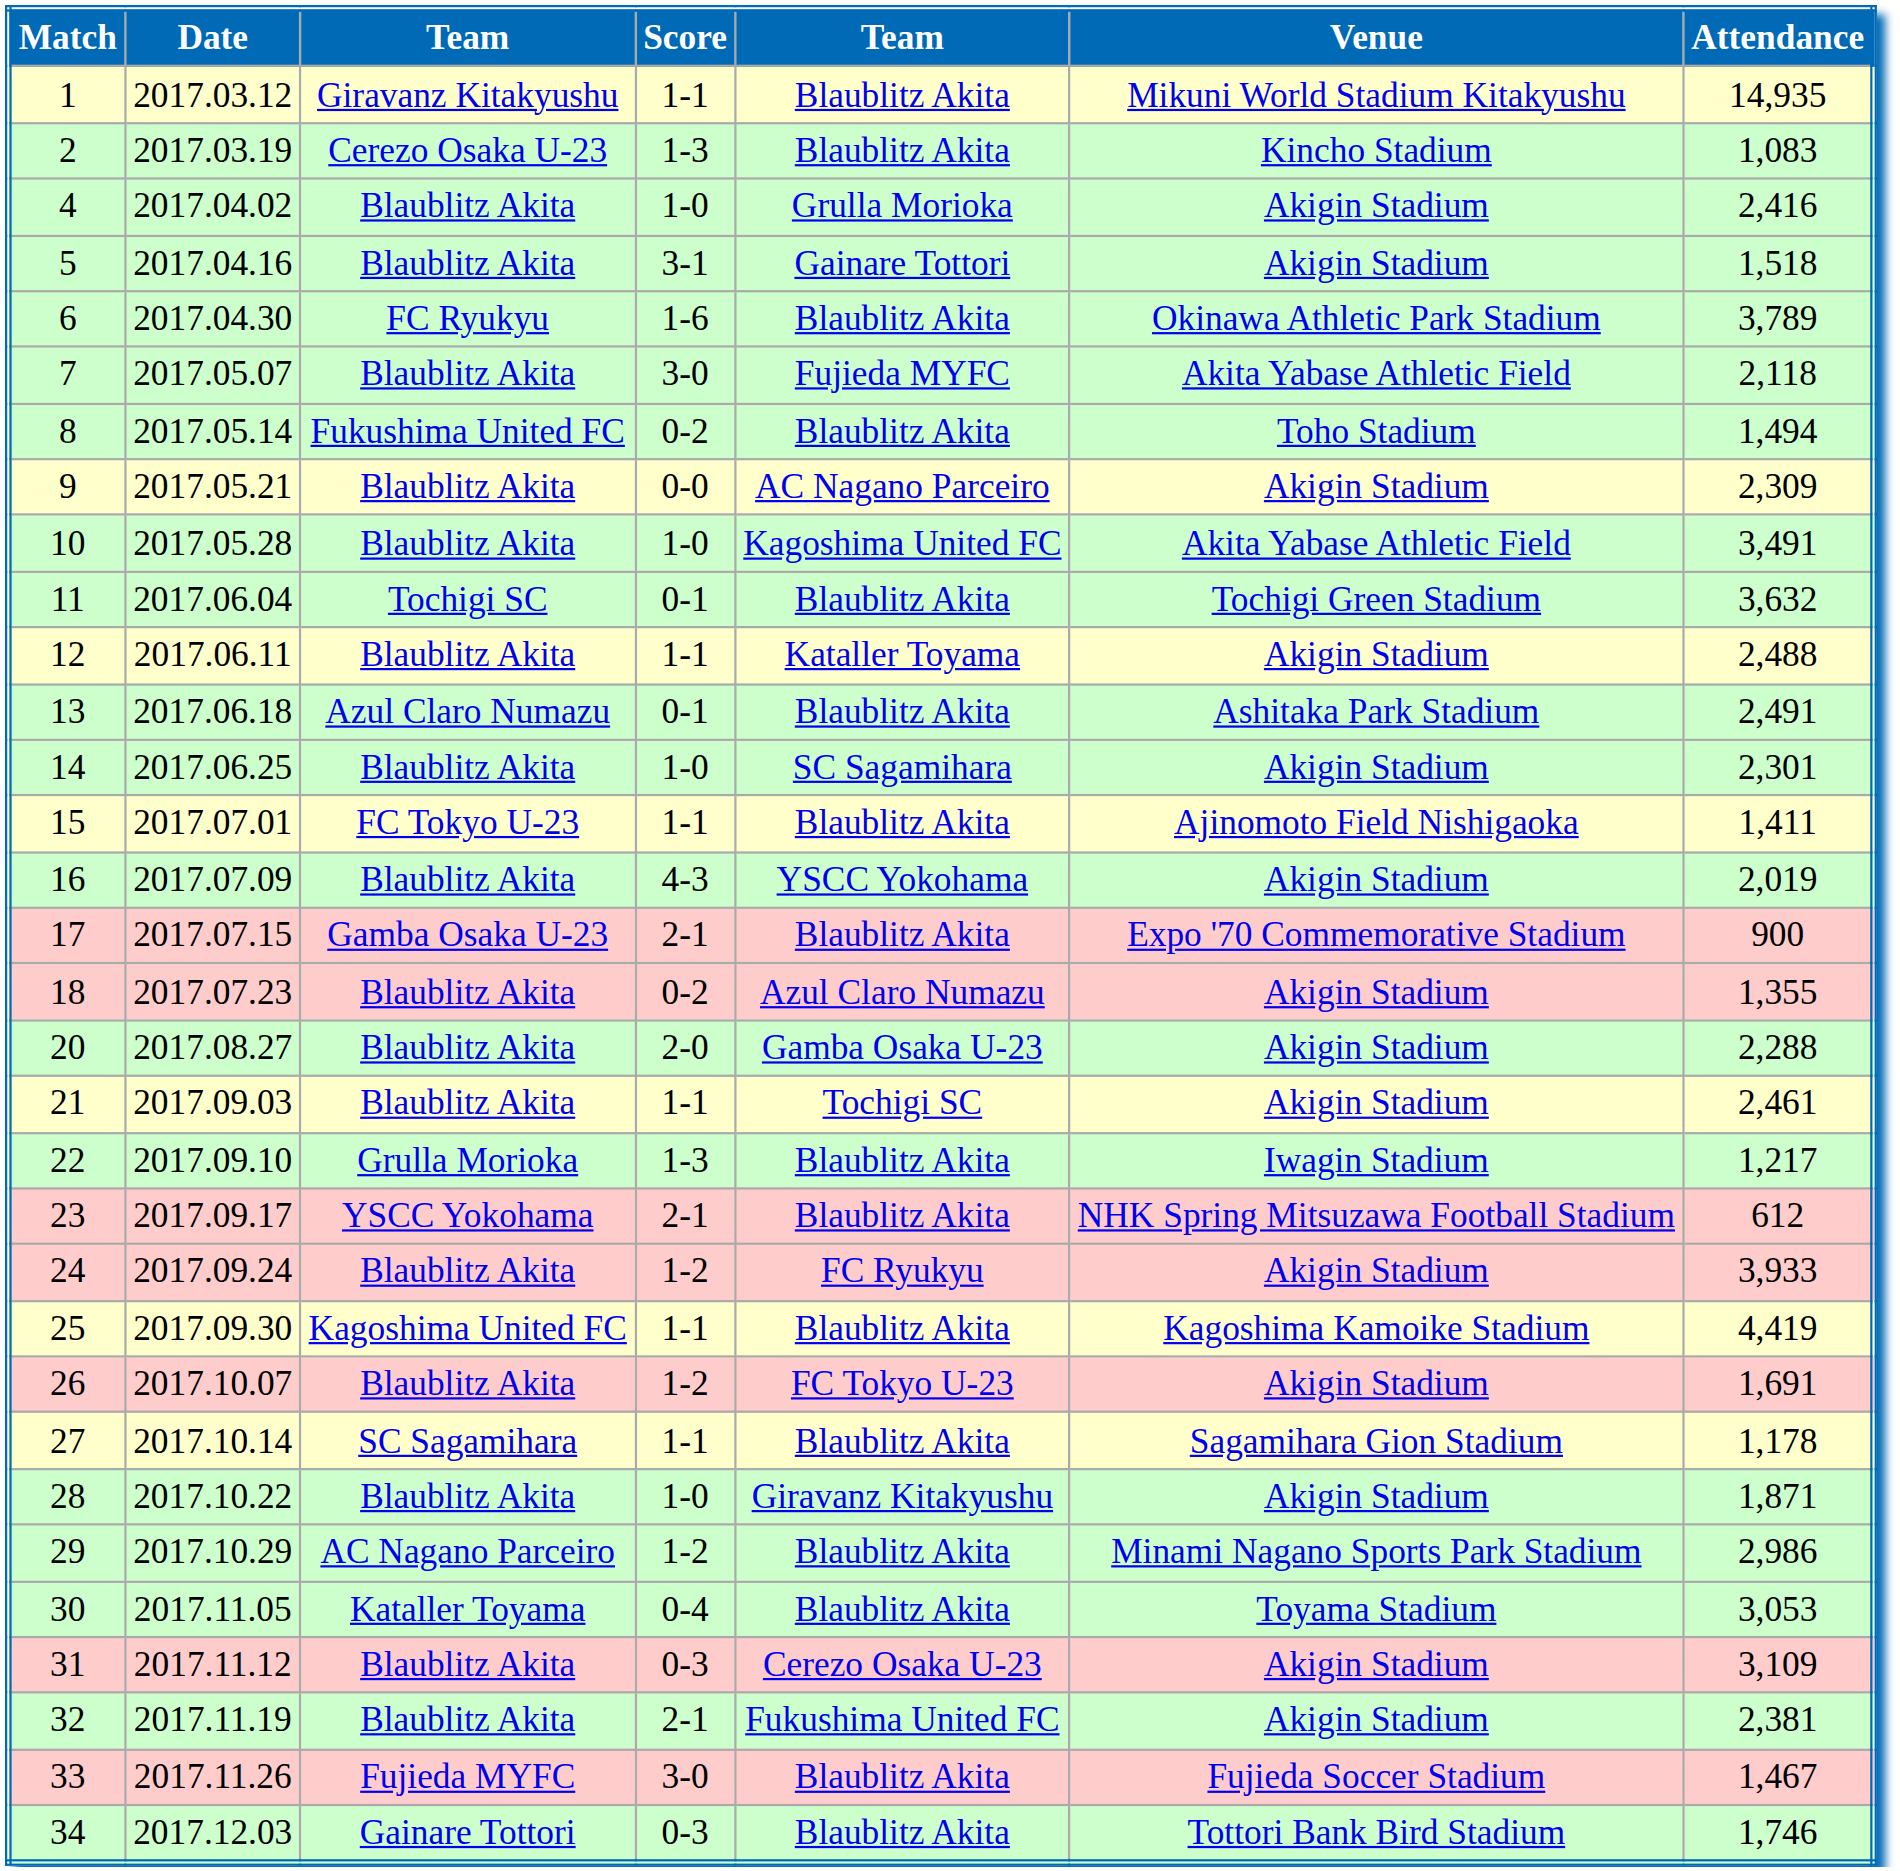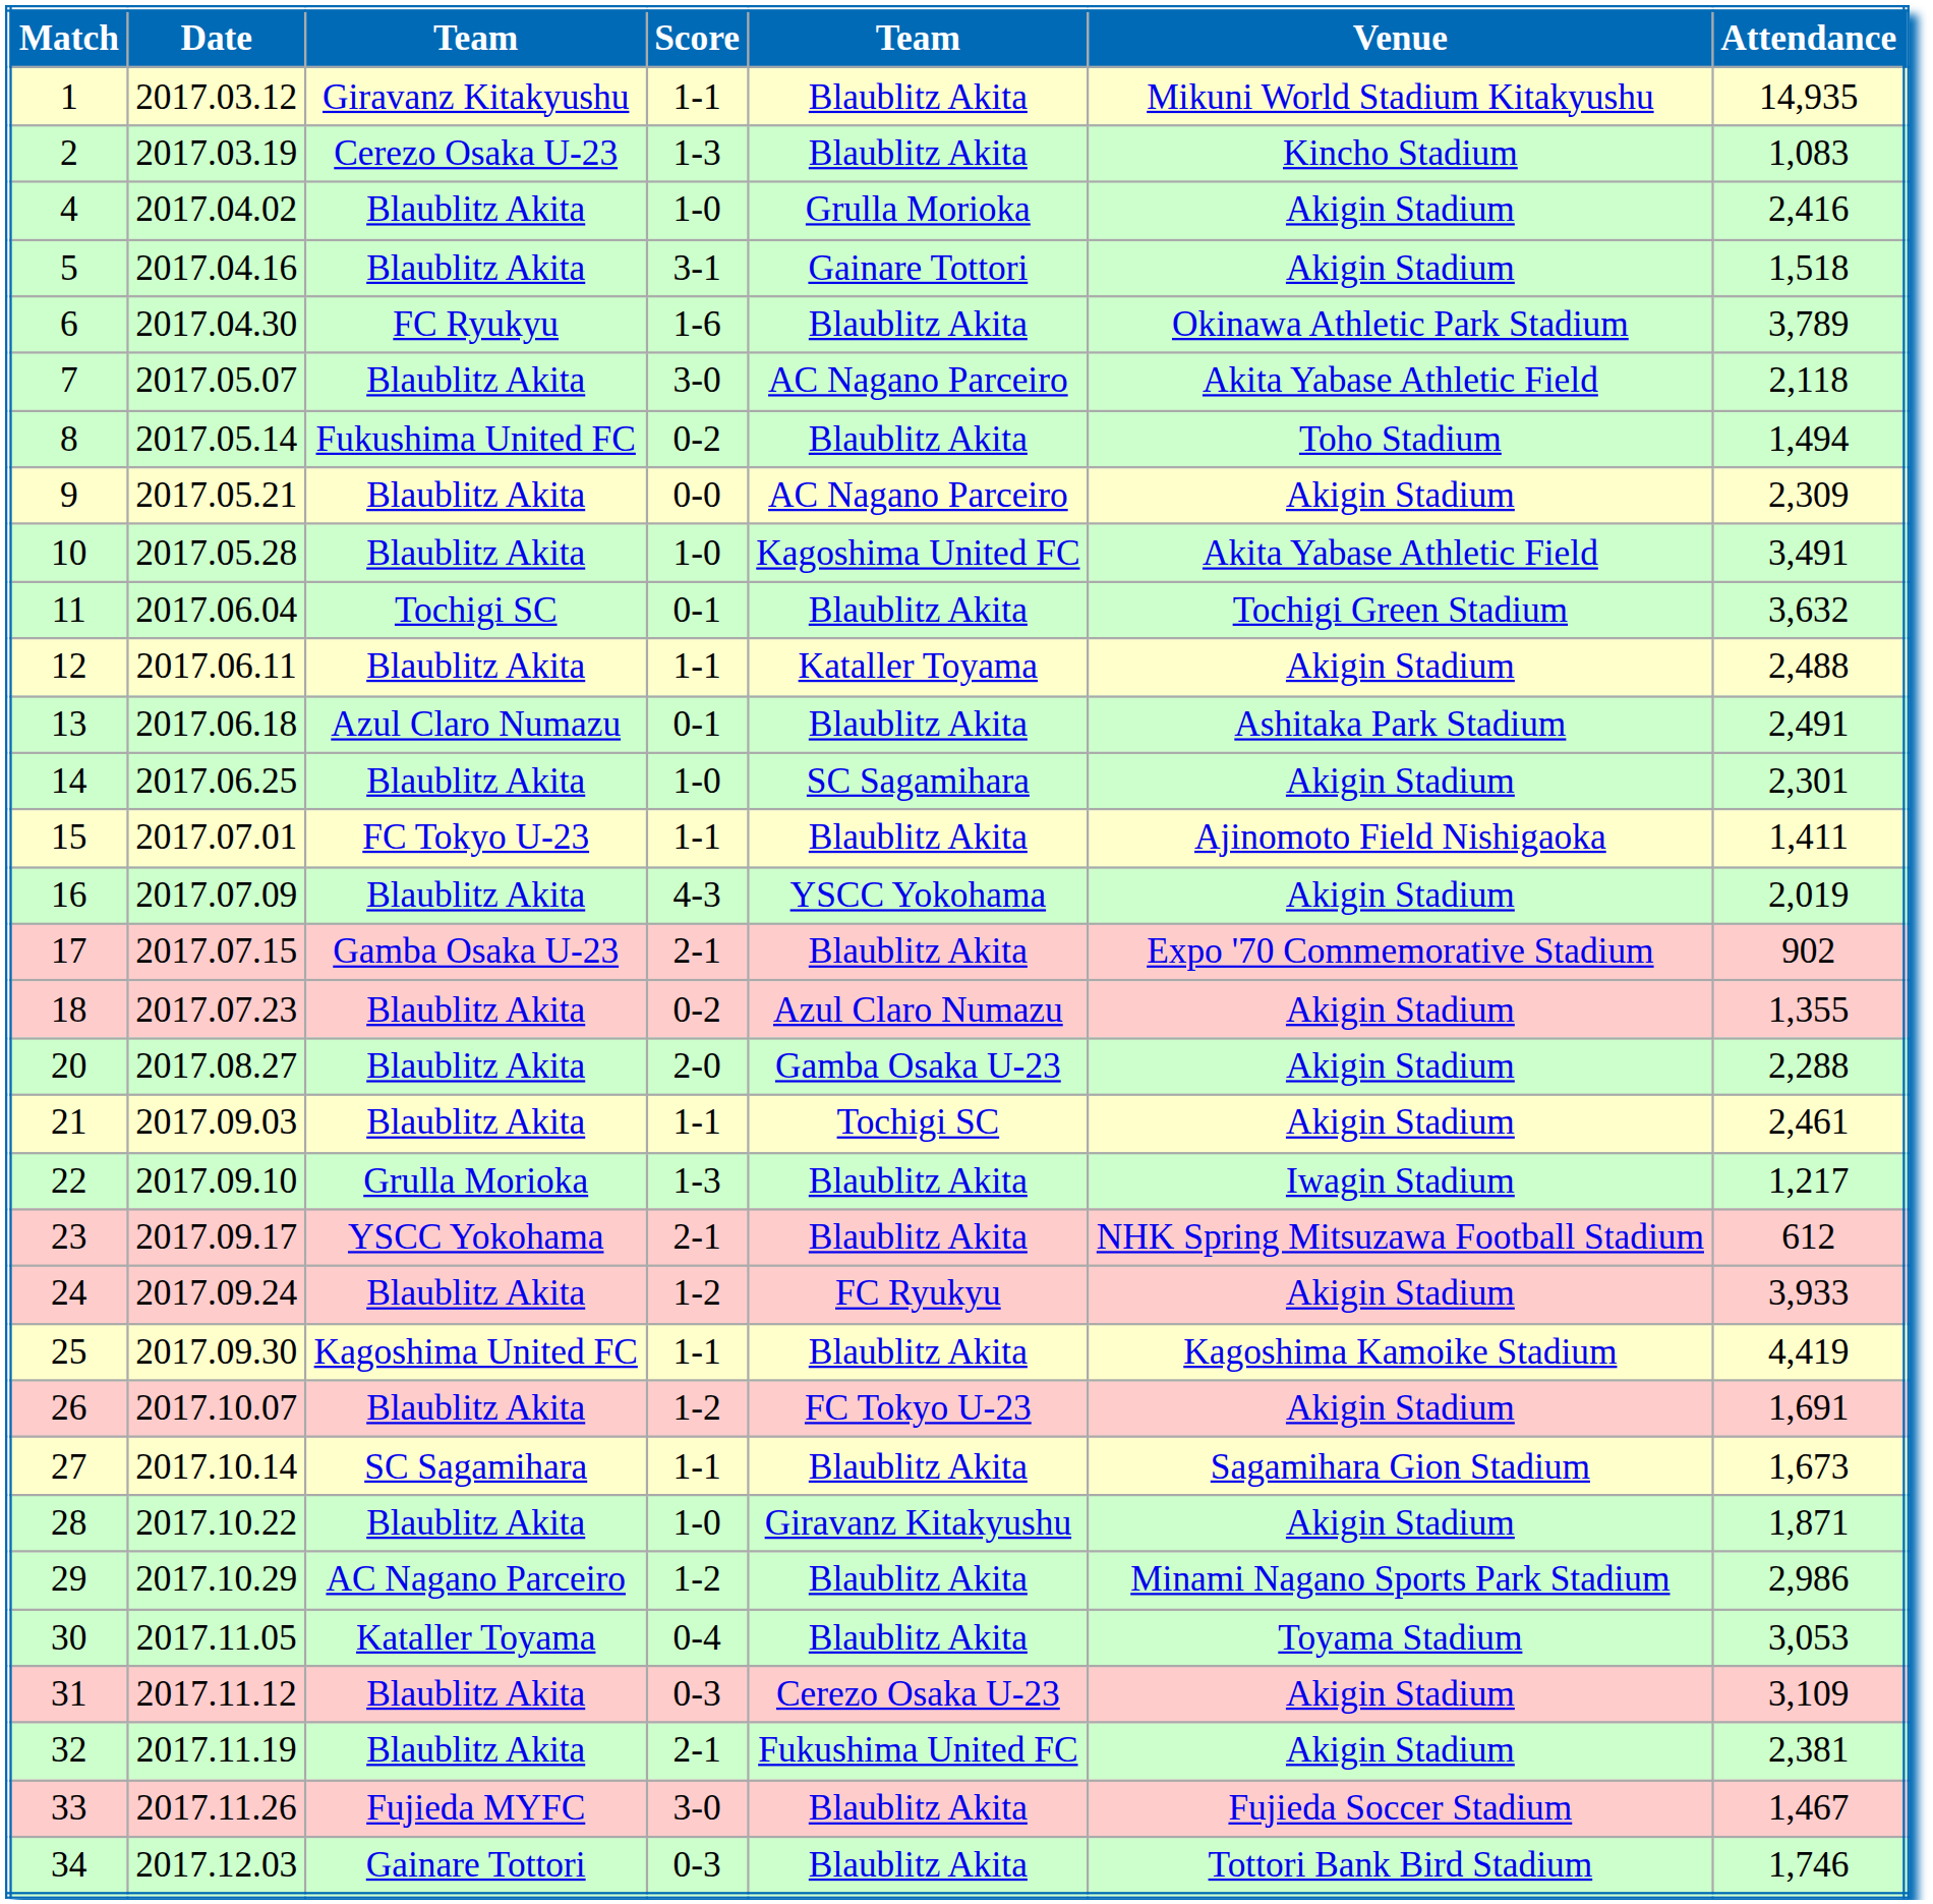7 | column 5: Fujieda MYFC -> AC Nagano Parceiro
17 | column 7: 900 -> 902
27 | column 7: 1,178 -> 1,673
